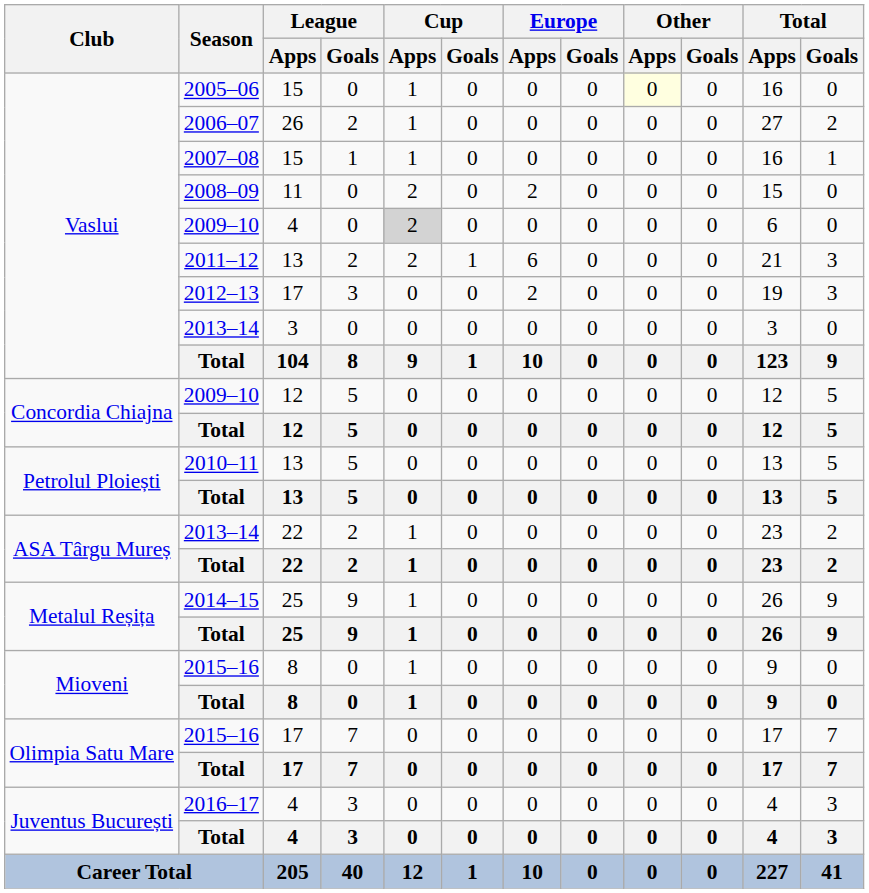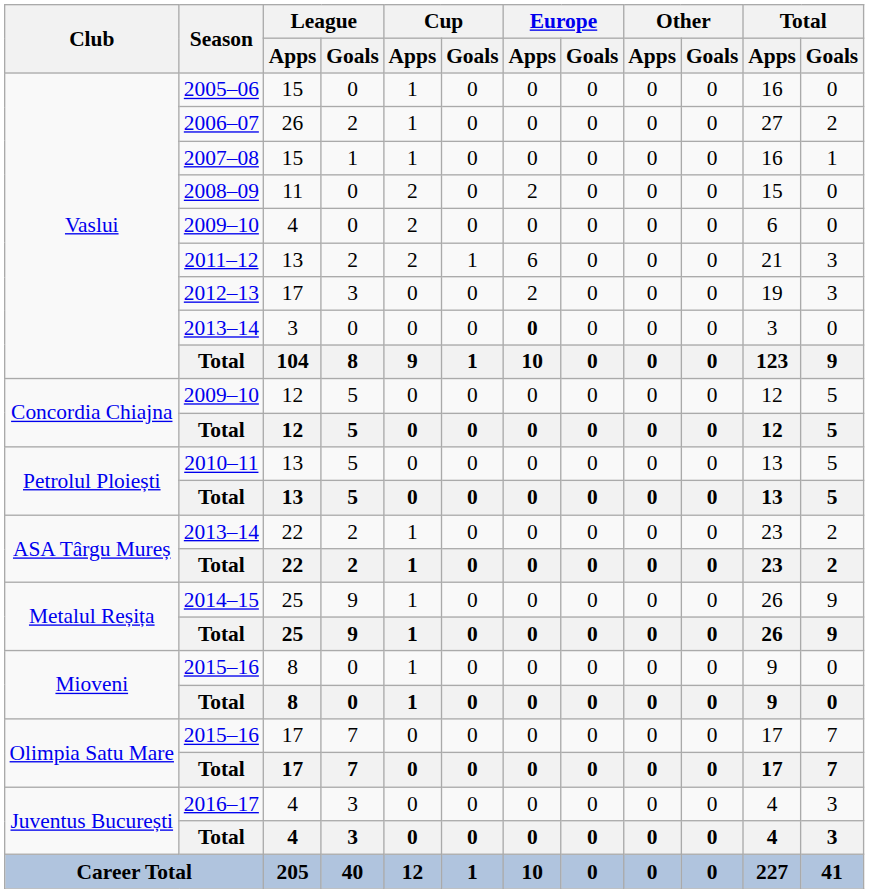2005–06 | Other / Apps: lightyellow background -> no background
2009–10 / 4 | Cup / Apps: lightgrey background -> no background
2013–14 / 3 | Europe / Apps: normal -> bold
